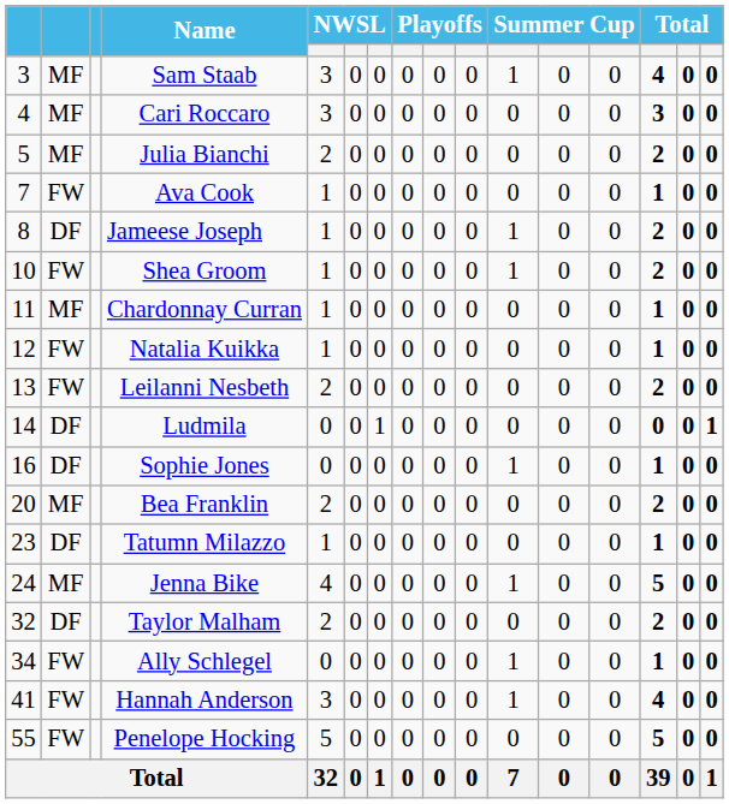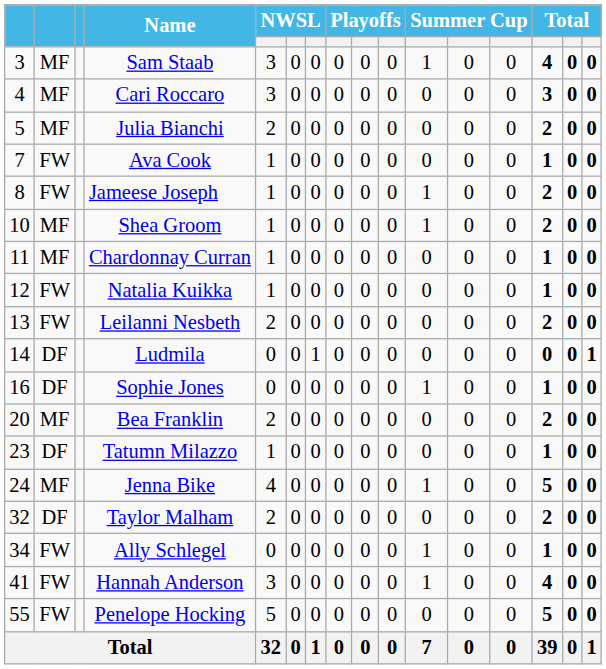Jameese Joseph | column 2: DF -> FW
Shea Groom | column 2: FW -> MF
